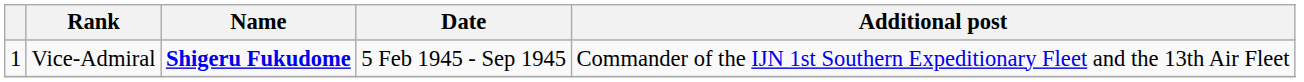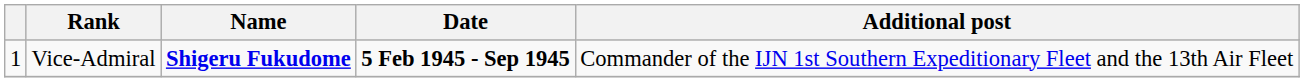Vice-Admiral | Date: normal -> bold
